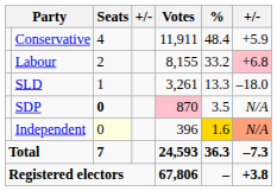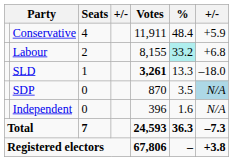Labour | %: no background -> paleturquoise background
Labour | column 7: pink background -> no background
SLD | Votes: normal -> bold
SDP | Seats: bold -> normal
SDP | Votes: pink background -> no background
SDP | column 7: no background -> lightblue background
Independent | Seats: lightyellow background -> no background
Independent | %: gold background -> no background
Independent | column 7: lightsalmon background -> no background
